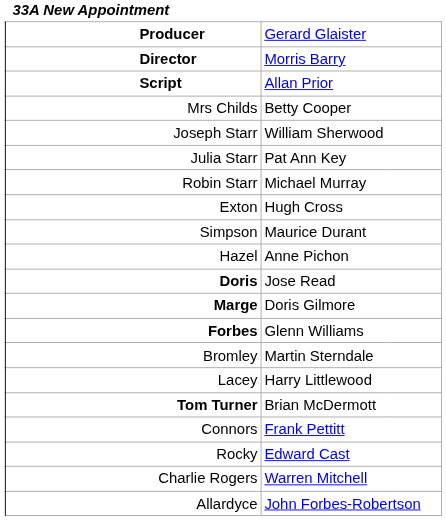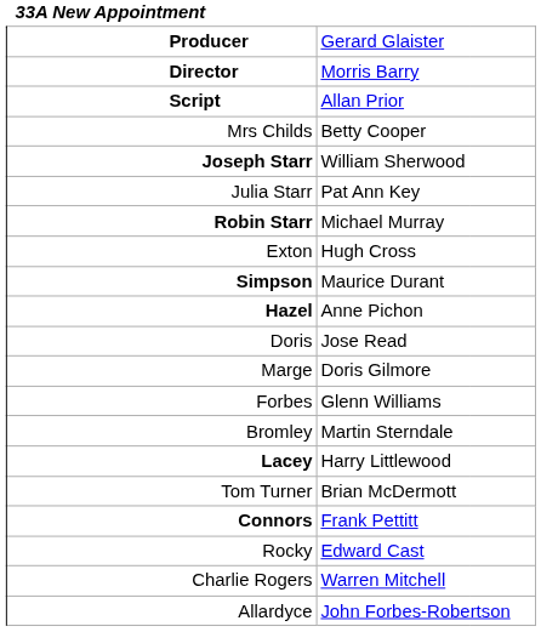Joseph Starr | column 2: normal -> bold
Robin Starr | column 2: normal -> bold
Simpson | column 2: normal -> bold
Hazel | column 2: normal -> bold
Doris | column 2: bold -> normal
Marge | column 2: bold -> normal
Forbes | column 2: bold -> normal
Lacey | column 2: normal -> bold
Tom Turner | column 2: bold -> normal
Connors | column 2: normal -> bold
